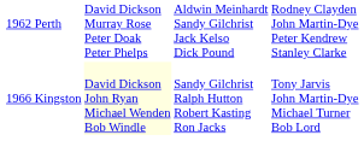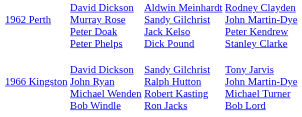1966 Kingston | column 2: lightyellow background -> no background
